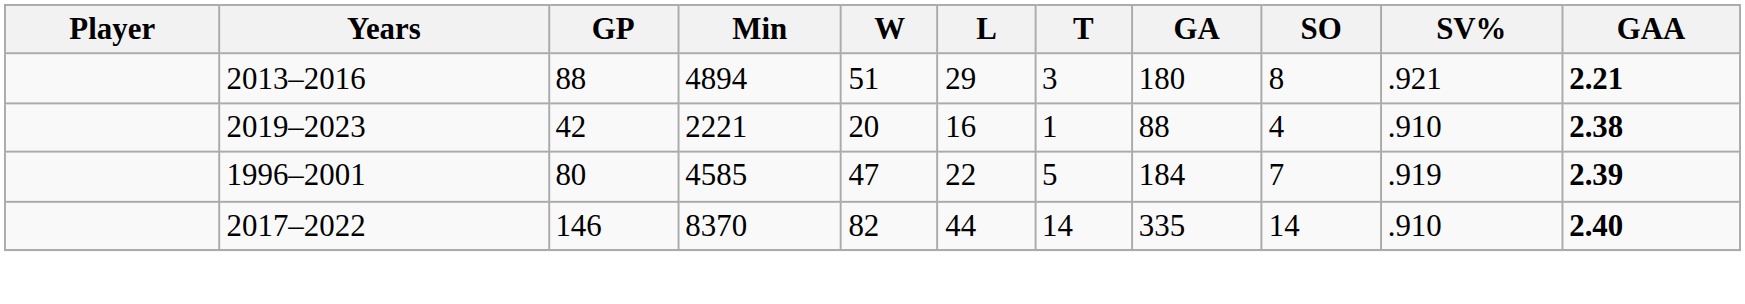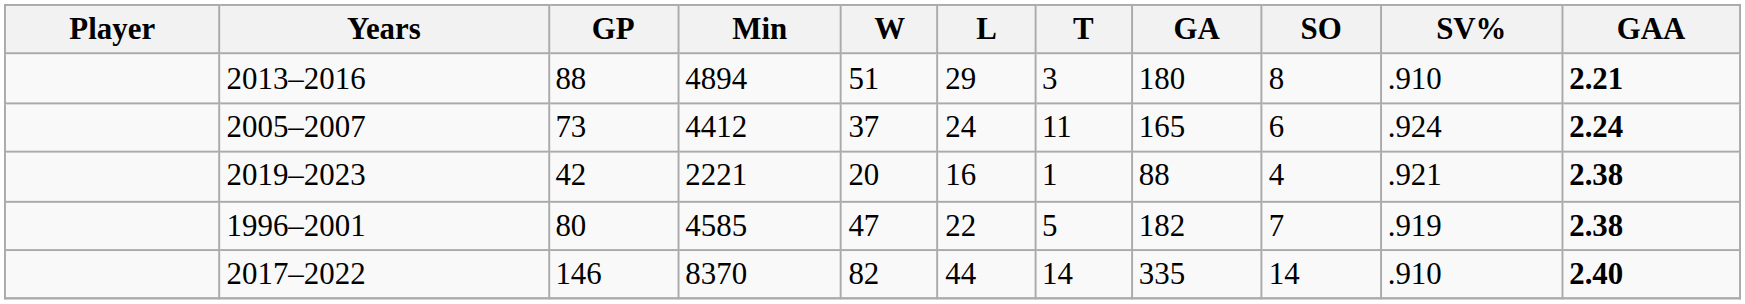2013–2016 | SV%: .921 -> .910
+ row: 2005–2007 | 73 | 4412 | 37 | 24 | 11 | 165 | 6 | .924 | 2.24
2019–2023 | SV%: .910 -> .921
1996–2001 | GA: 184 -> 182
1996–2001 | GAA: 2.39 -> 2.38
